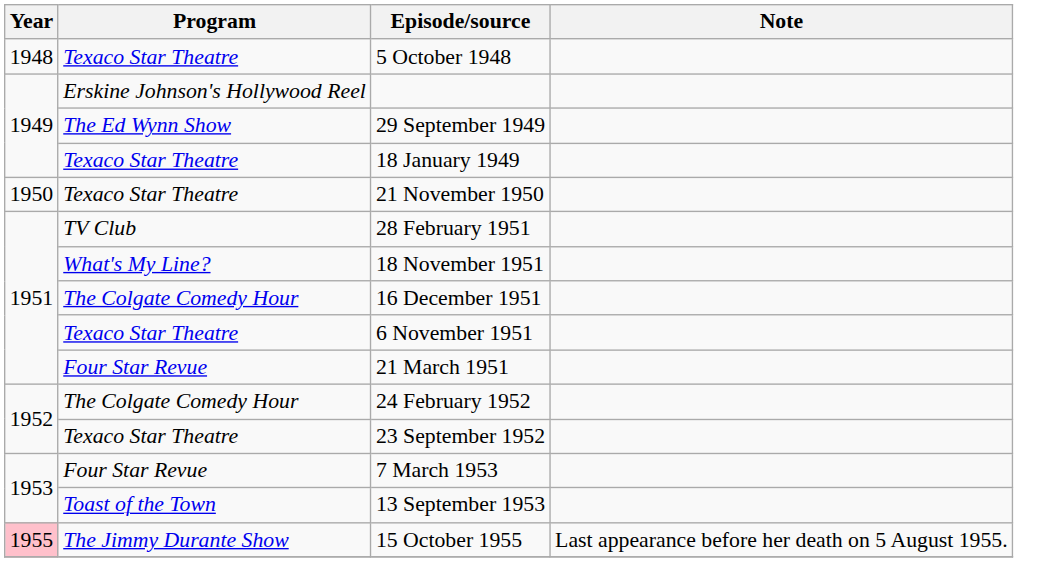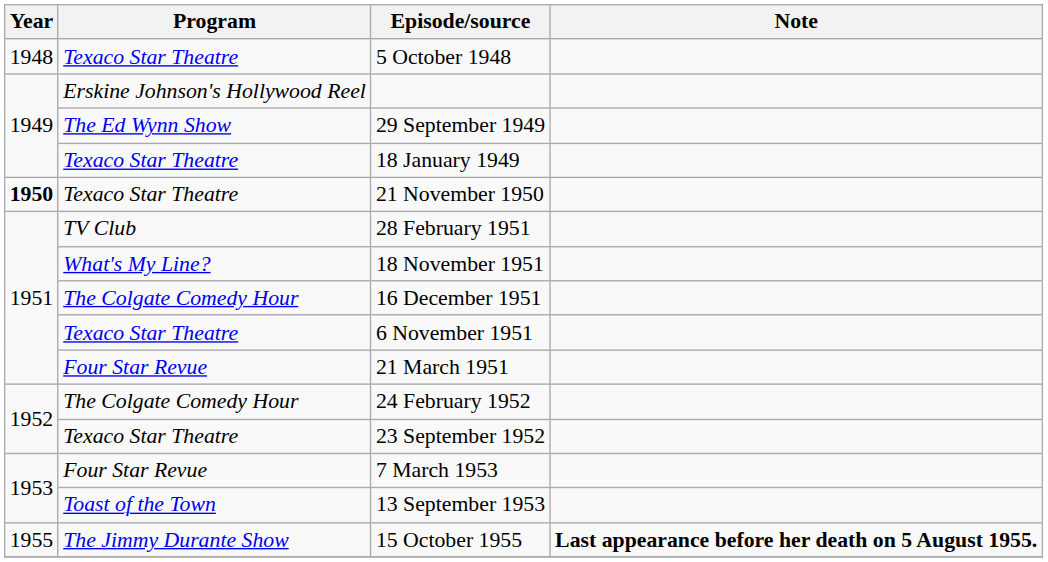21 November 1950 | Year: normal -> bold
15 October 1955 | Year: pink background -> no background
15 October 1955 | Note: normal -> bold
